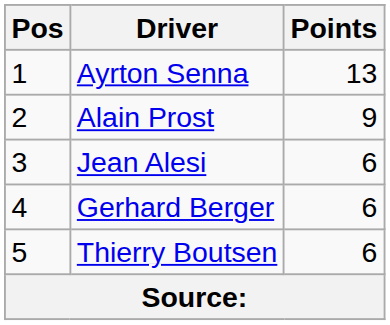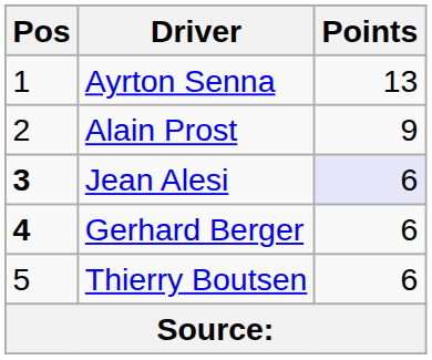Jean Alesi | Pos: normal -> bold
Jean Alesi | Points: no background -> lavender background
Gerhard Berger | Pos: normal -> bold
